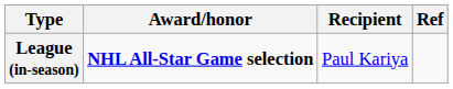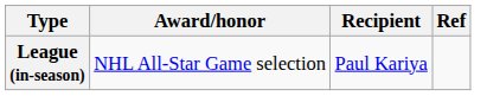row 2 | Award/honor: bold -> normal
